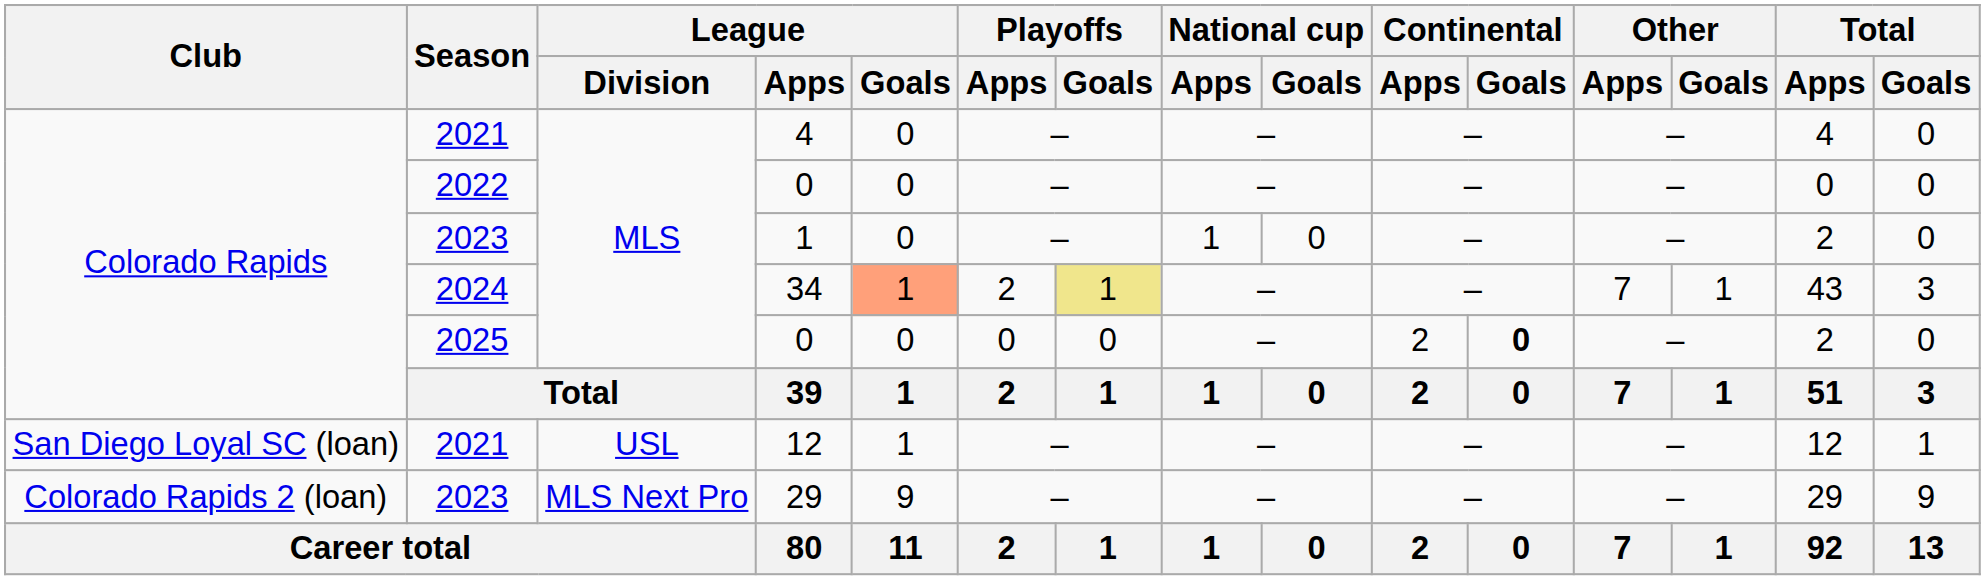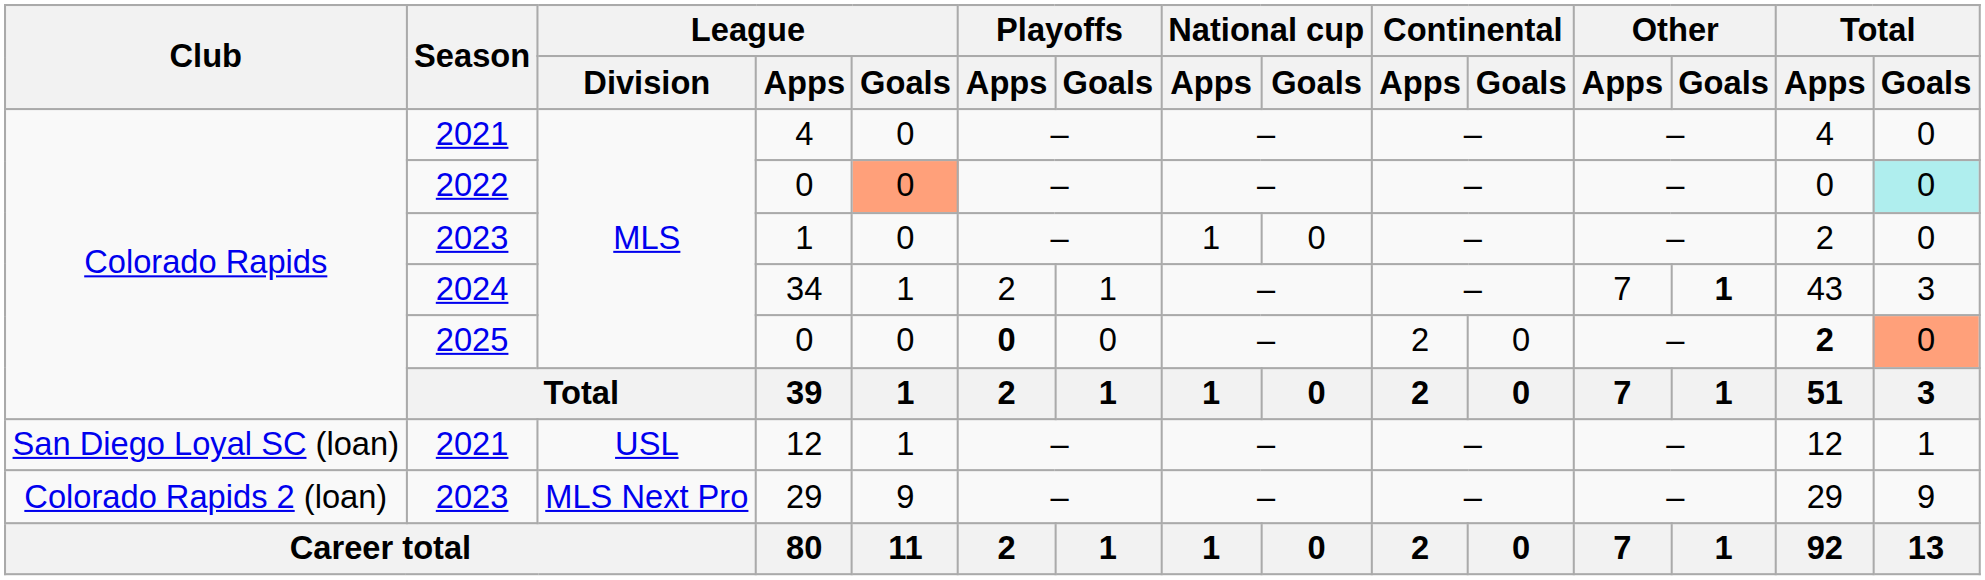2022 / 0 | League / Goals: no background -> lightsalmon background
2022 / 0 | Total / Goals: no background -> paleturquoise background
34 | League / Goals: lightsalmon background -> no background
34 | Playoffs / Goals: khaki background -> no background
34 | Other / Goals: normal -> bold
2025 / 0 | Playoffs / Apps: normal -> bold
2025 / 0 | Continental / Goals: bold -> normal
2025 / 0 | Total / Apps: normal -> bold
2025 / 0 | Total / Goals: no background -> lightsalmon background
